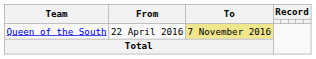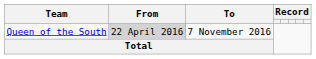Queen of the South | From: no background -> lightgrey background
Queen of the South | To: khaki background -> no background
